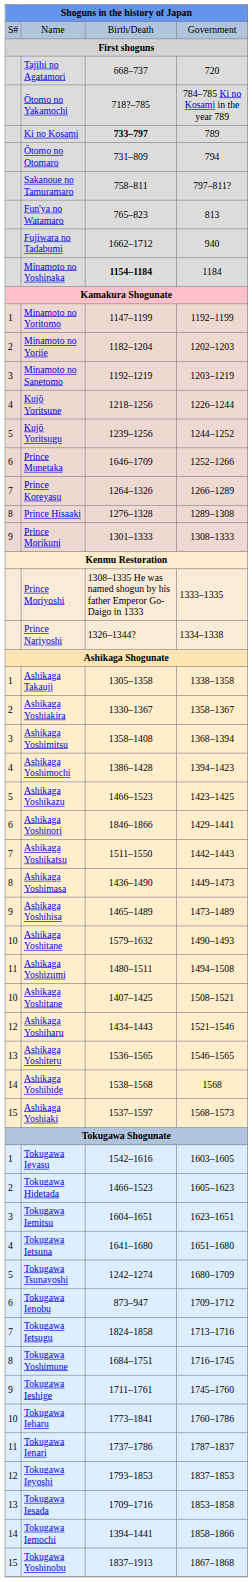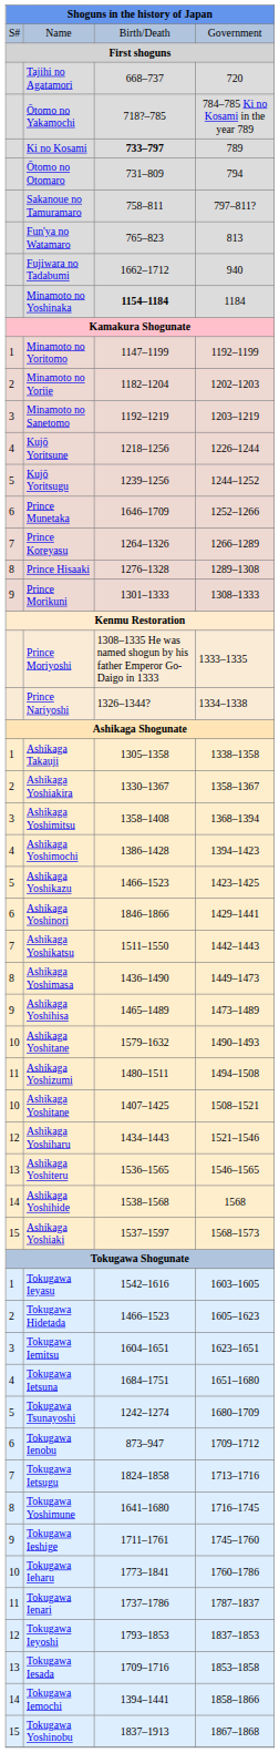Tokugawa Ietsuna | column 3: 1641–1680 -> 1684–1751
Tokugawa Yoshimune | column 3: 1684–1751 -> 1641–1680
